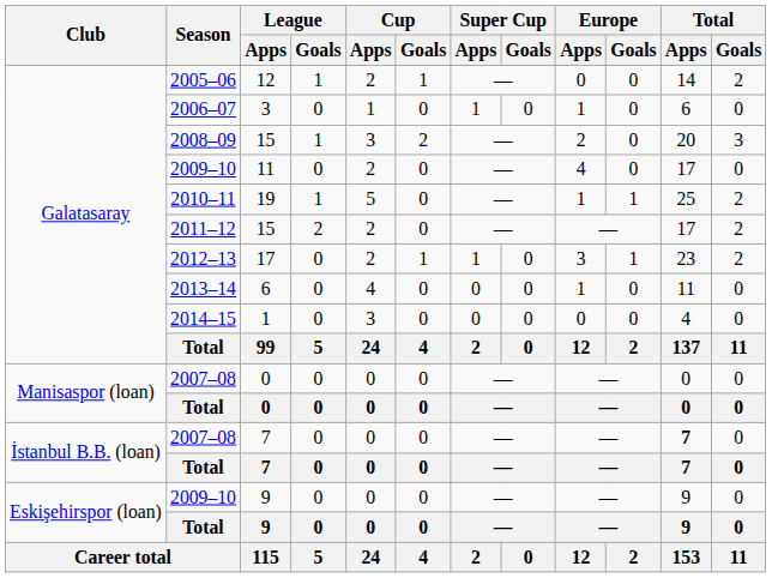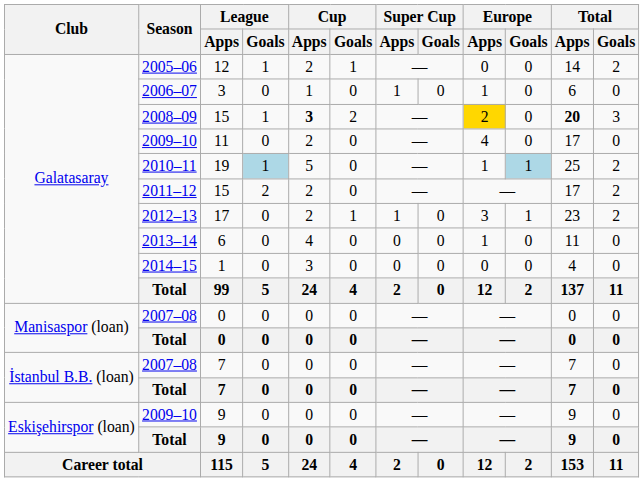2008–09 / 15 | Cup / Apps: normal -> bold
2008–09 / 15 | Europe / Apps: no background -> gold background
2008–09 / 15 | Total / Apps: normal -> bold
19 | League / Goals: no background -> lightblue background
19 | Europe / Goals: no background -> lightblue background
2007–08 / 7 | Total / Apps: bold -> normal
